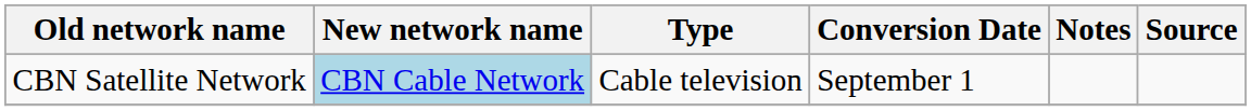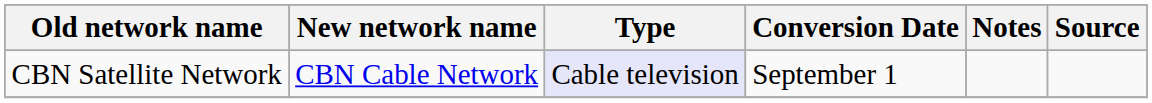CBN Satellite Network | New network name: lightblue background -> no background
CBN Satellite Network | Type: no background -> lavender background
